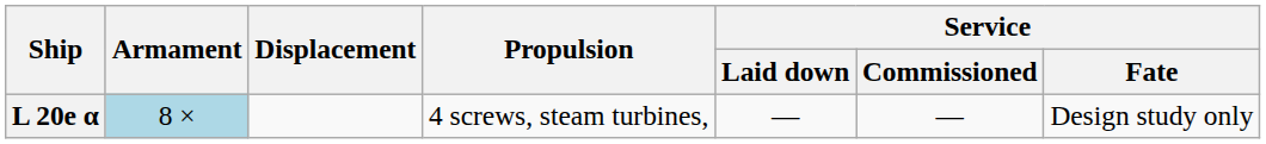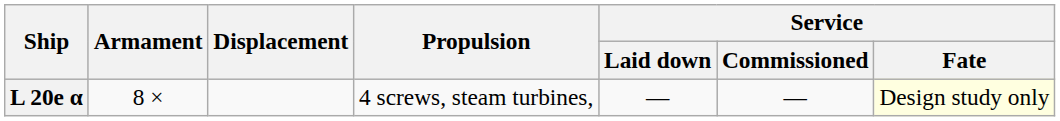L 20e α | Armament: lightblue background -> no background
L 20e α | Service / Fate: no background -> lightyellow background
